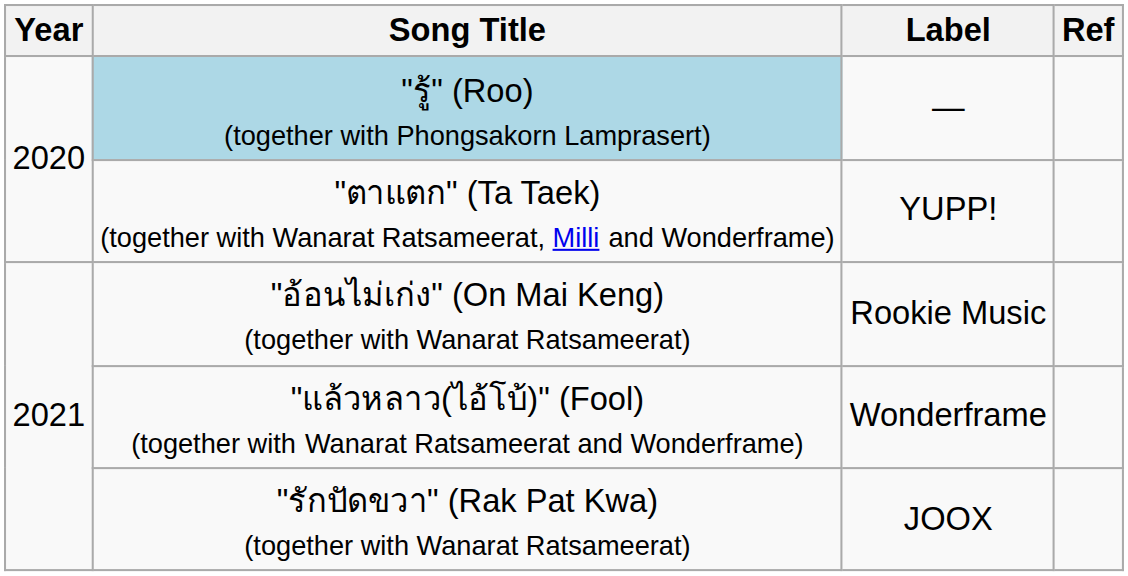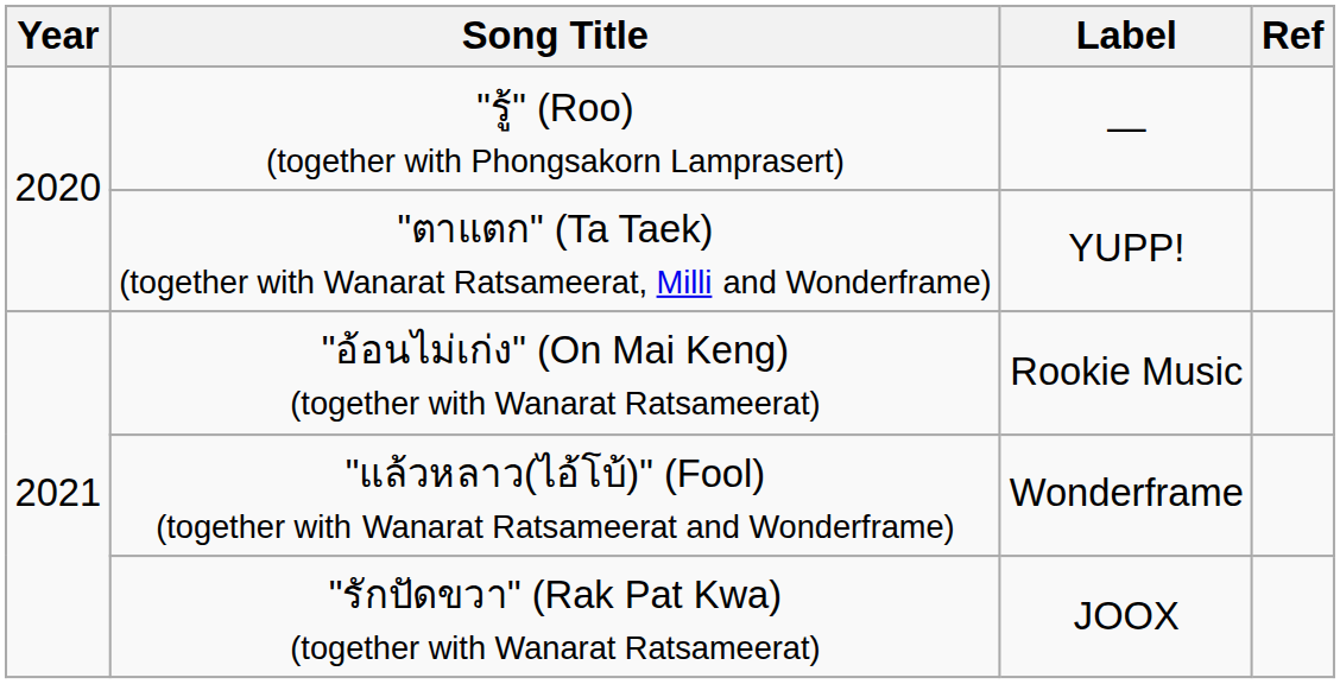"รู้" (Roo) (together with Phongsakorn Lamprasert) | Song Title: lightblue background -> no background
